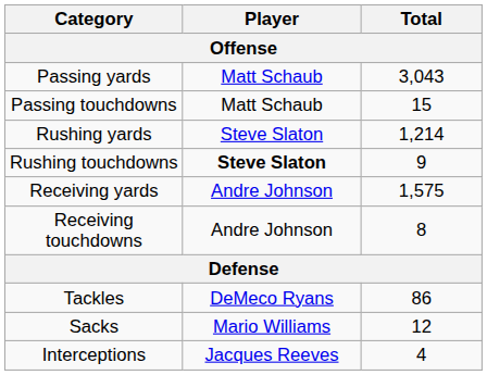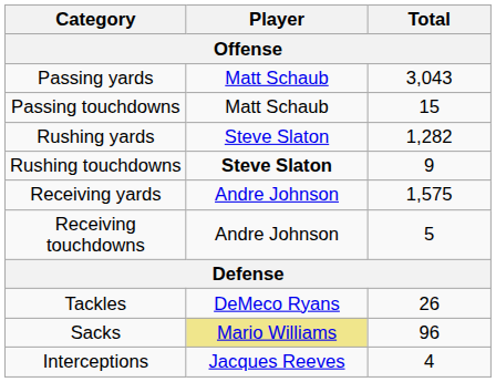Rushing yards | Total: 1,214 -> 1,282
Receiving touchdowns | Total: 8 -> 5
Tackles | Total: 86 -> 26
Sacks | Player: no background -> khaki background
Sacks | Total: 12 -> 96
